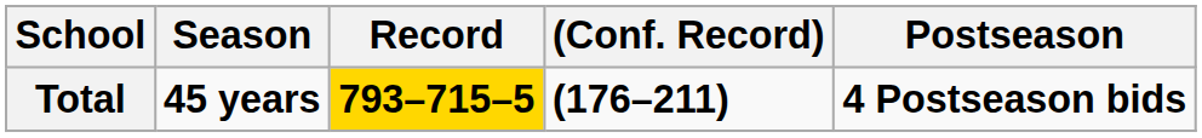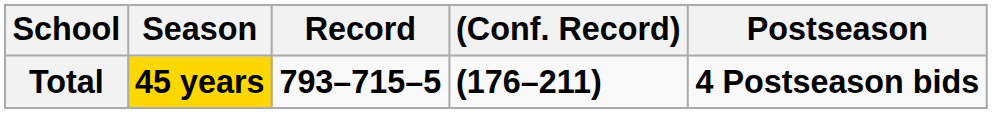row 2 | Season: no background -> gold background
row 2 | Record: gold background -> no background
